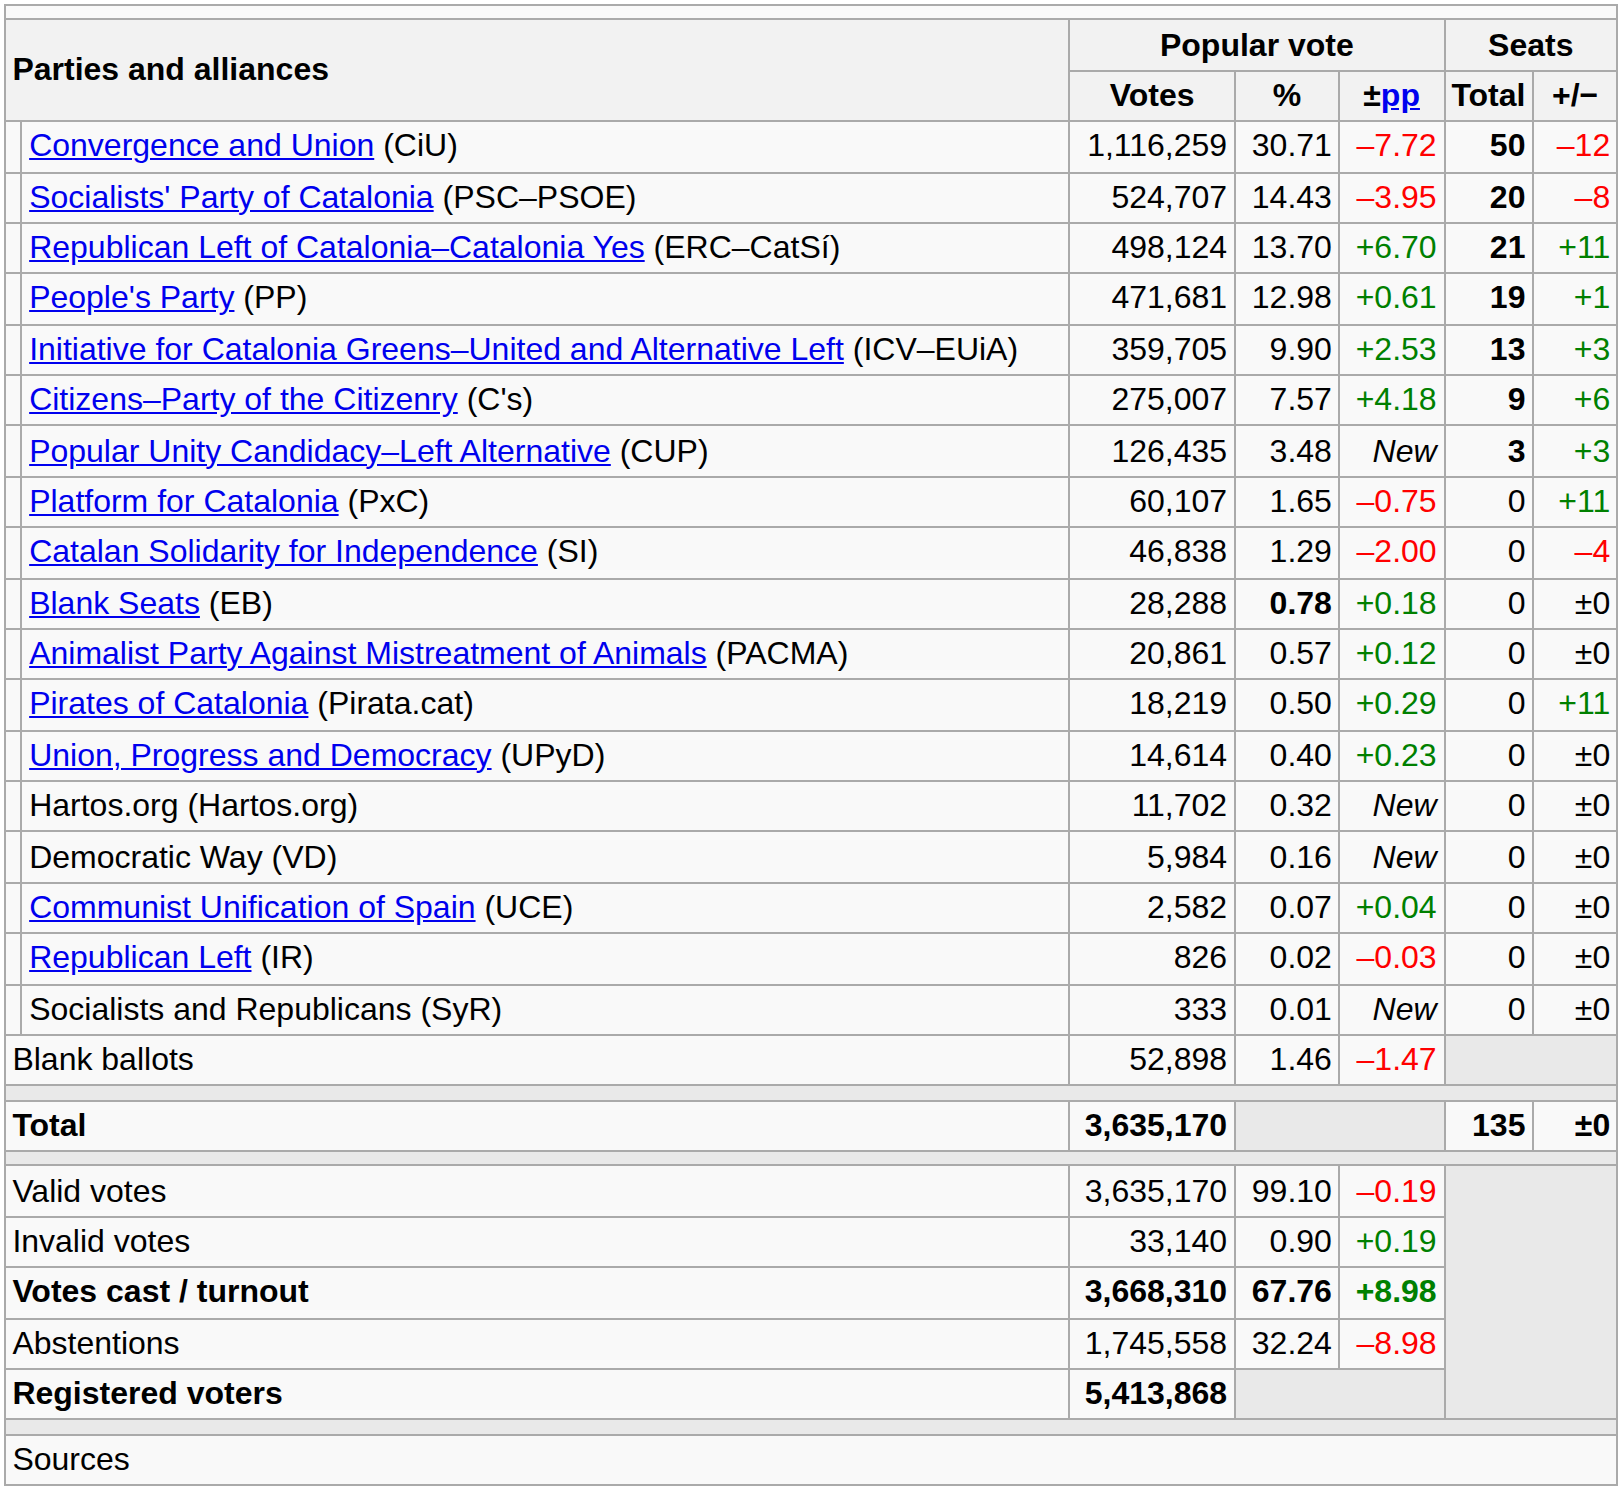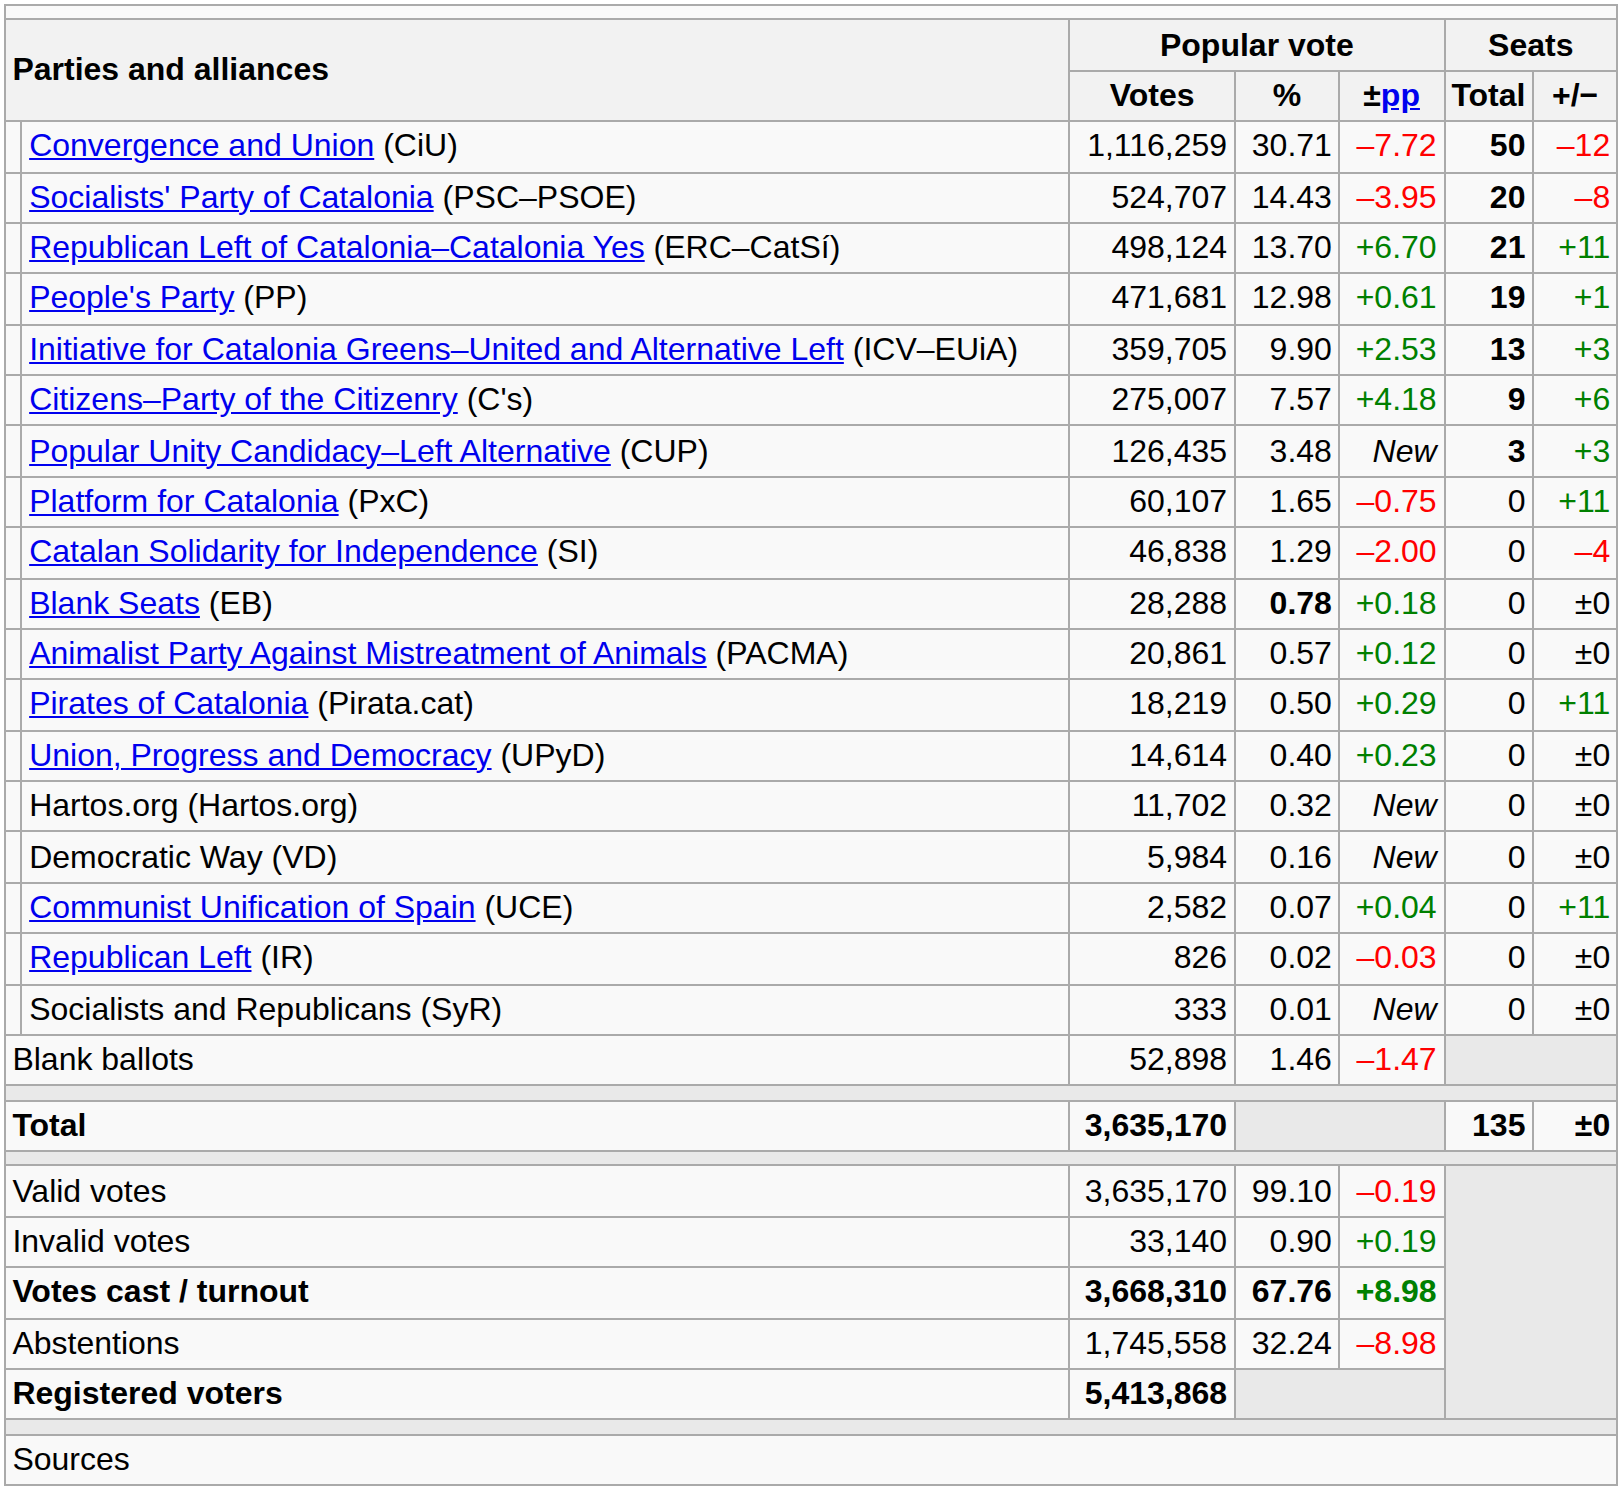Communist Unification of Spain (UCE) | column 7: ±0 -> +11
